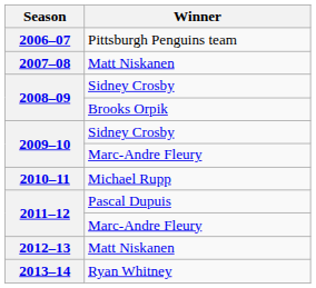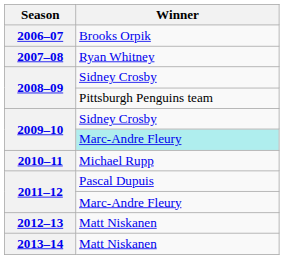row 2 | Winner: Pittsburgh Penguins team -> Brooks Orpik
row 3 | Winner: Matt Niskanen -> Ryan Whitney
row 5 | Winner: Brooks Orpik -> Pittsburgh Penguins team
row 7 | Winner: no background -> paleturquoise background
row 12 | Winner: Ryan Whitney -> Matt Niskanen
